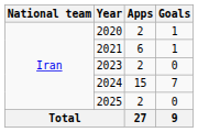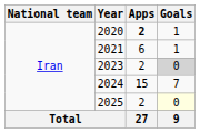2020 | Apps: normal -> bold
2023 | Goals: no background -> lightgrey background
2025 | Goals: no background -> lightyellow background
